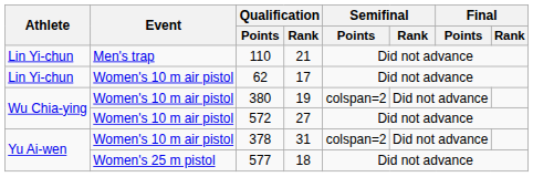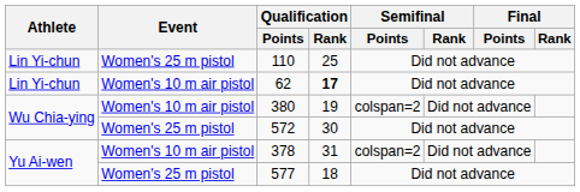110 | Event: Men's trap -> Women's 25 m pistol
110 | Qualification / Rank: 21 -> 25
62 | Qualification / Rank: normal -> bold
572 | Event: Women's 10 m air pistol -> Women's 25 m pistol
572 | Qualification / Rank: 27 -> 30
